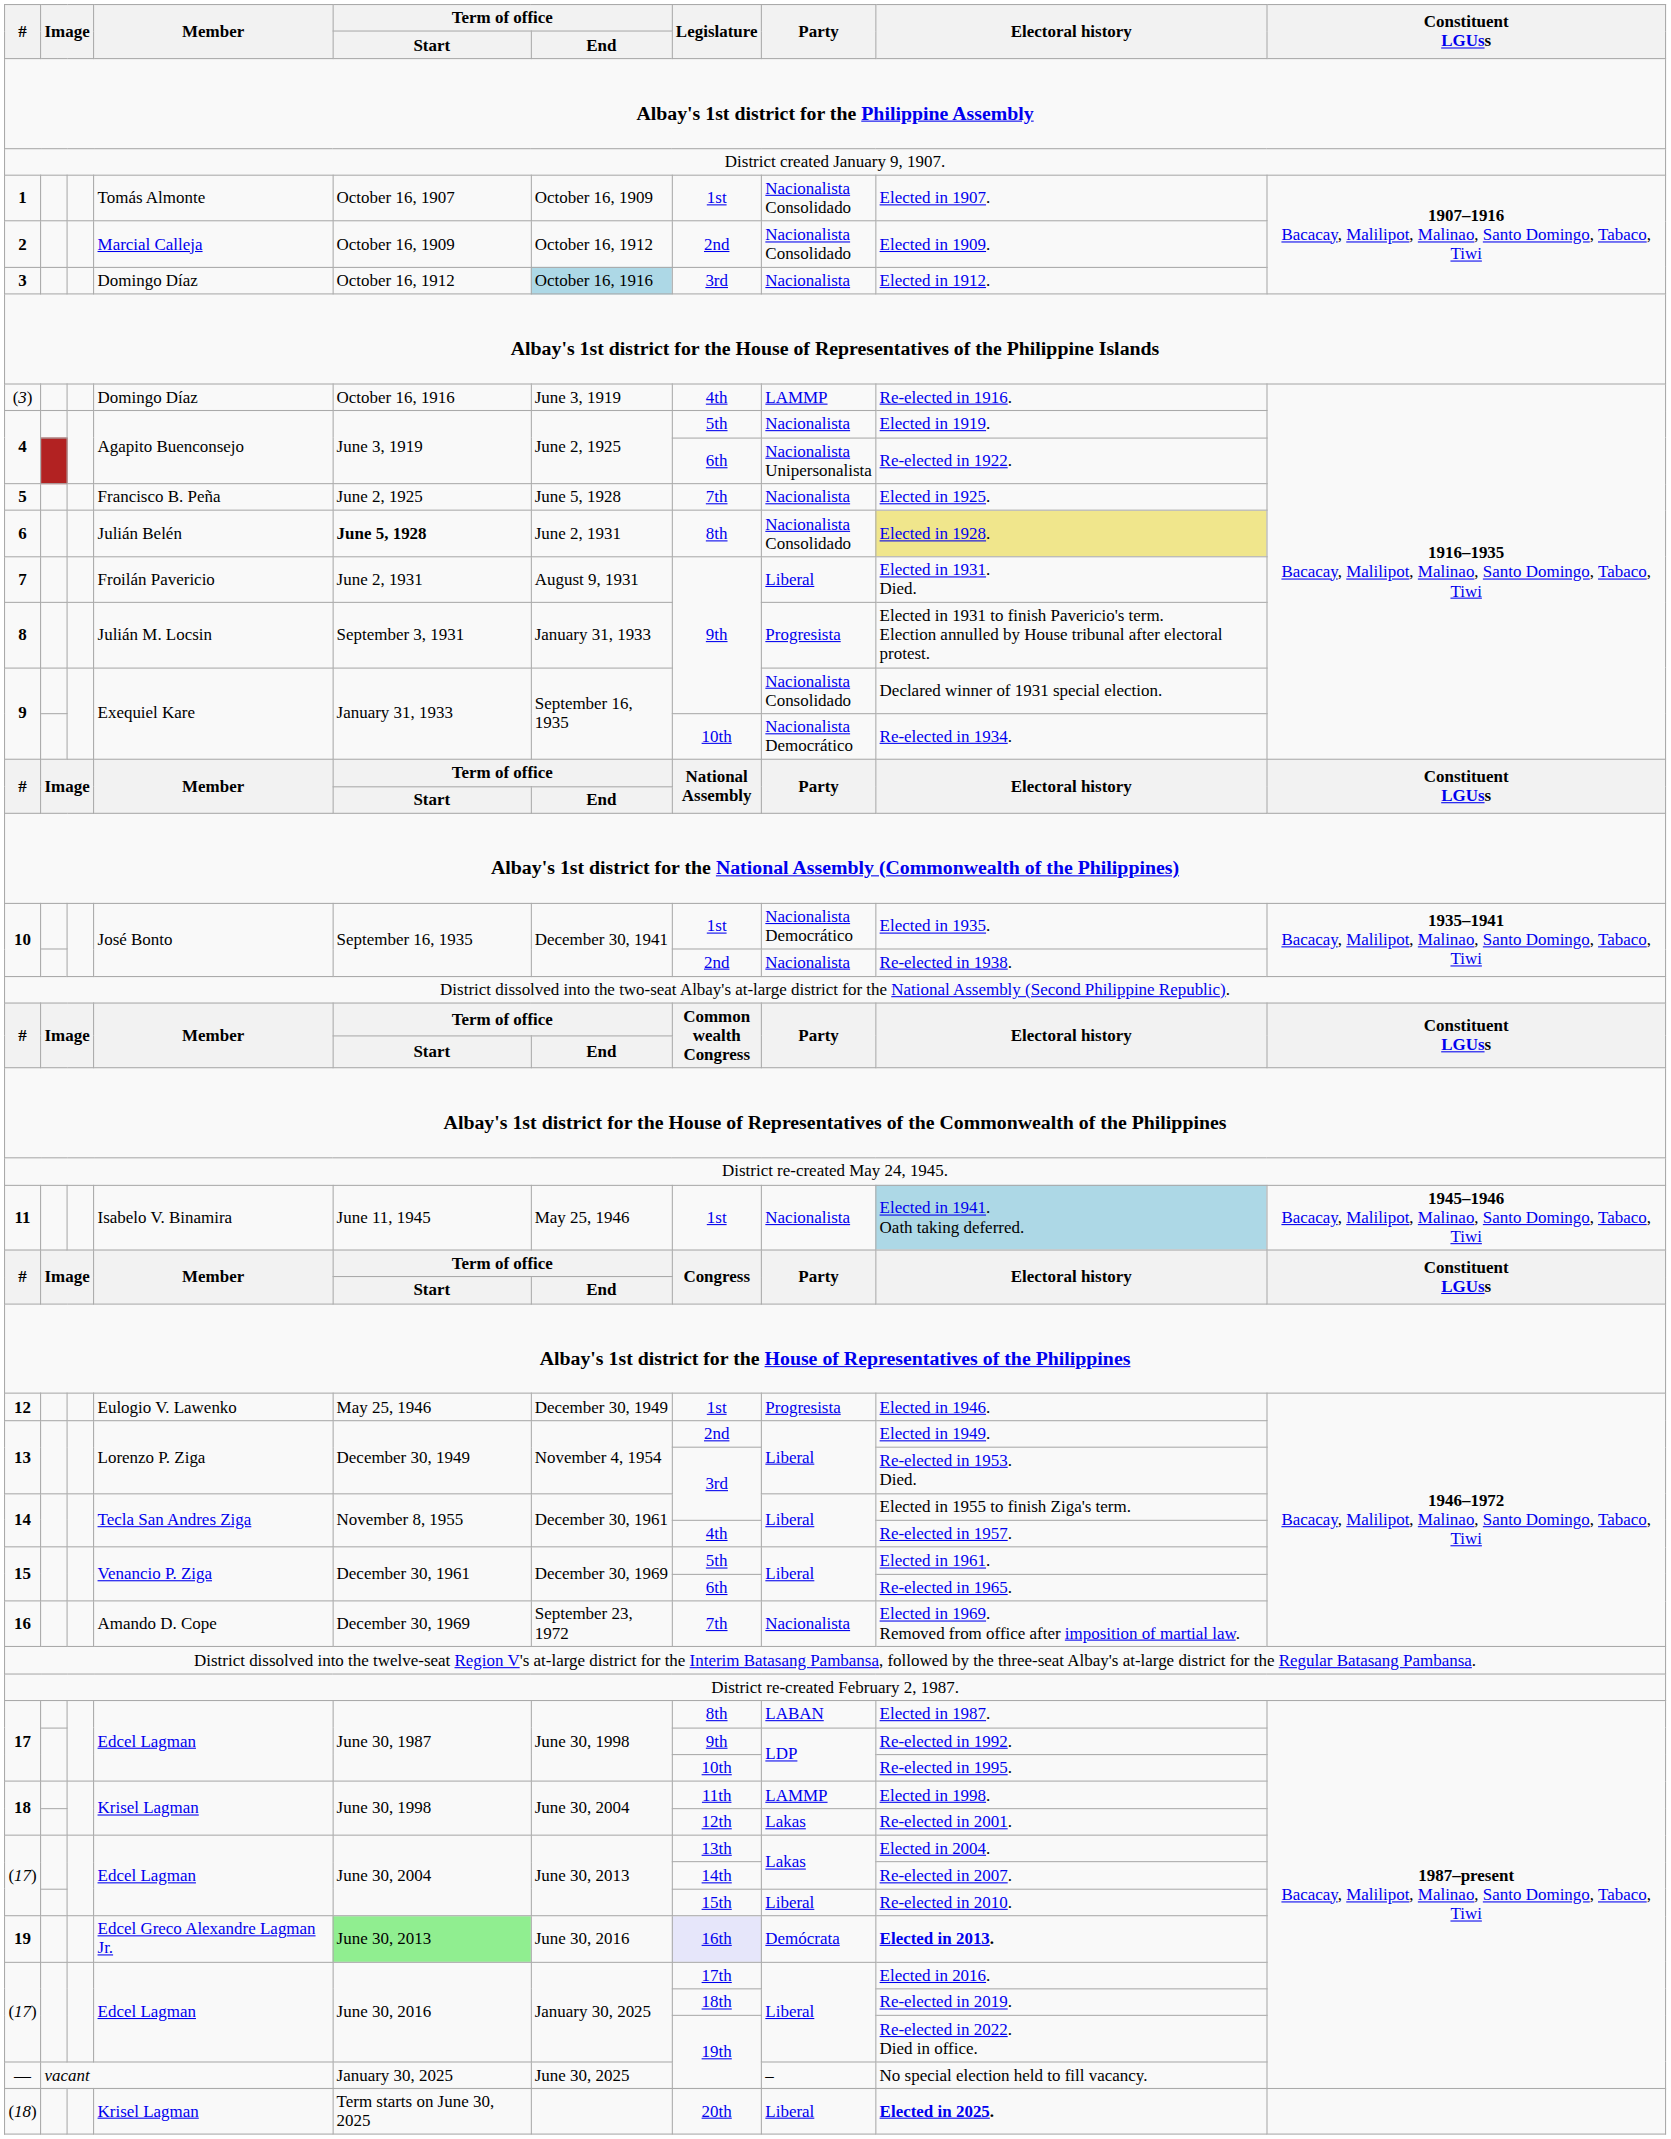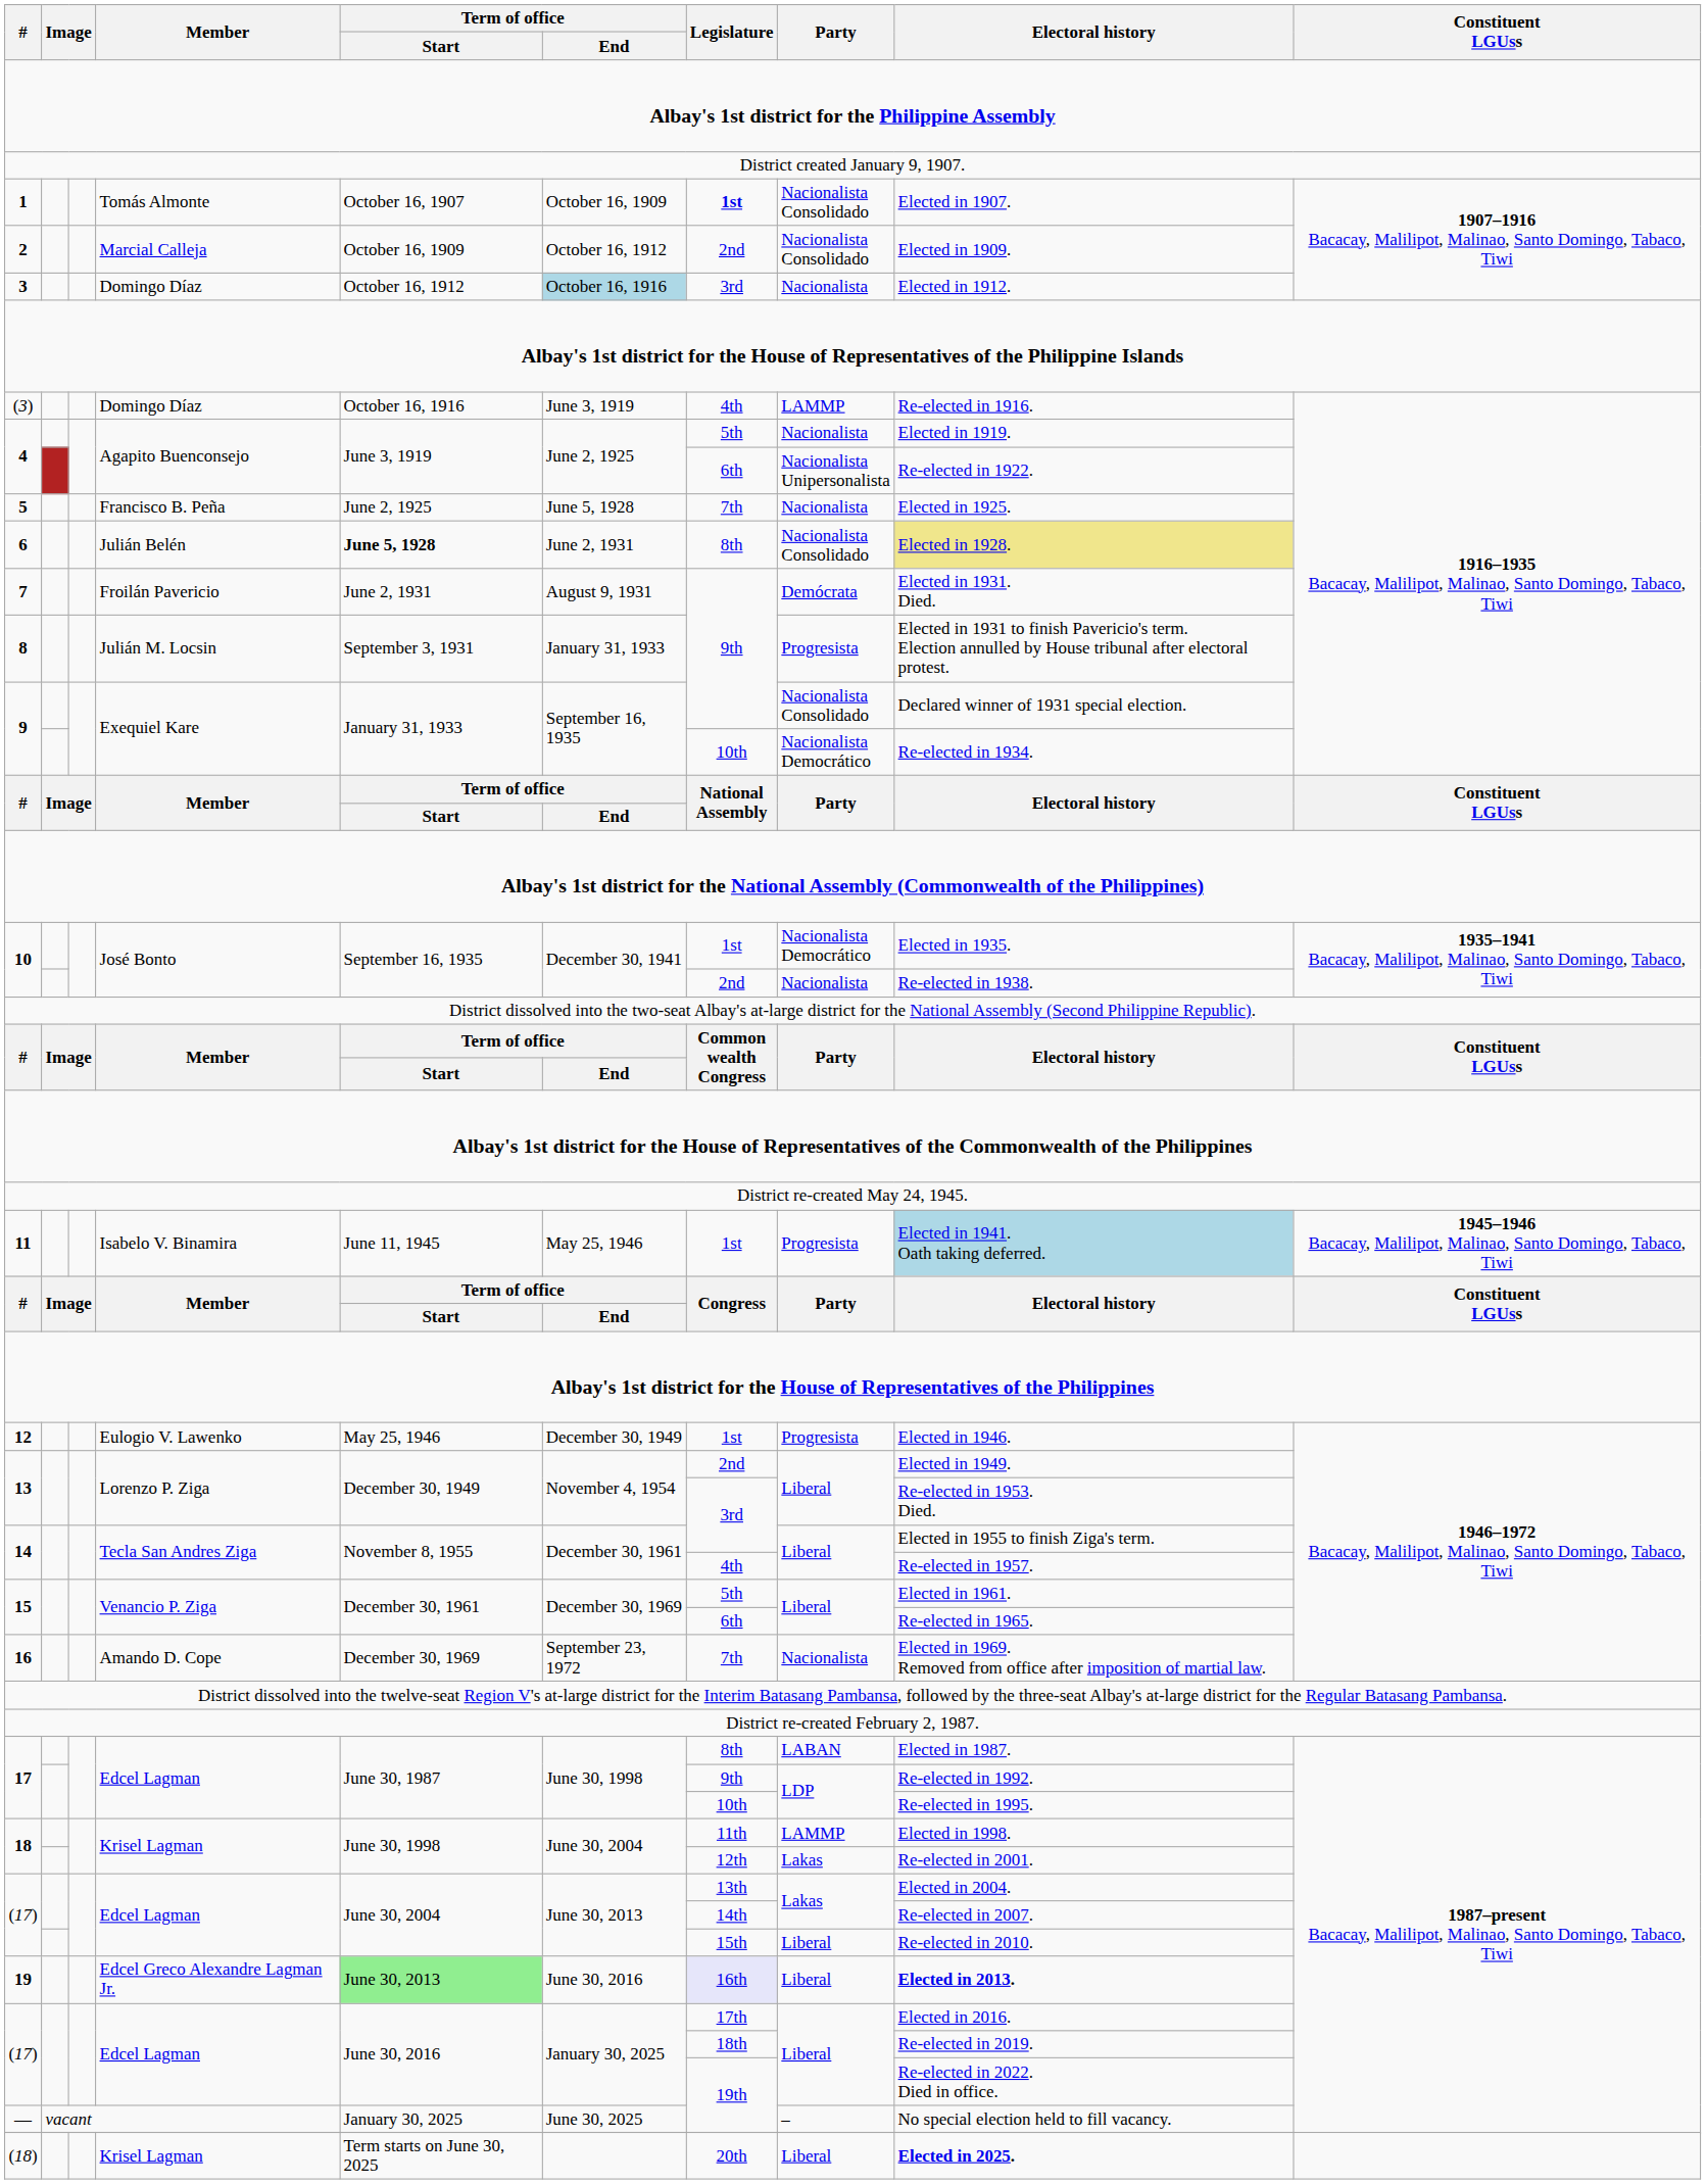1 | Legislature: normal -> bold
7 | Party: Liberal -> Demócrata
11 | Party: Nacionalista -> Progresista
19 | Party: Demócrata -> Liberal
